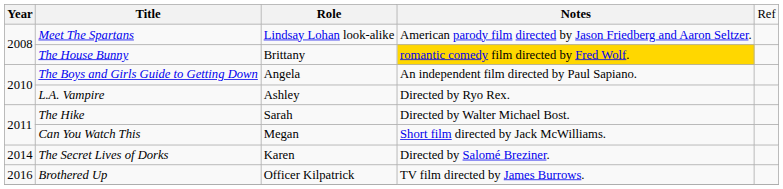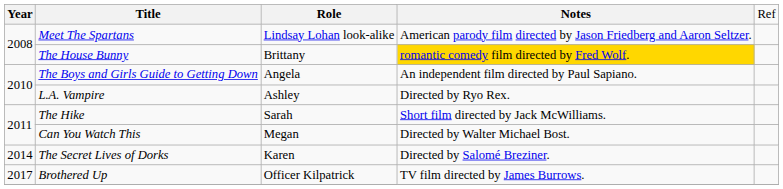The Hike | column 4: Directed by Walter Michael Bost. -> Short film directed by Jack McWilliams.
Can You Watch This | column 4: Short film directed by Jack McWilliams. -> Directed by Walter Michael Bost.
Brothered Up | column 1: 2016 -> 2017
